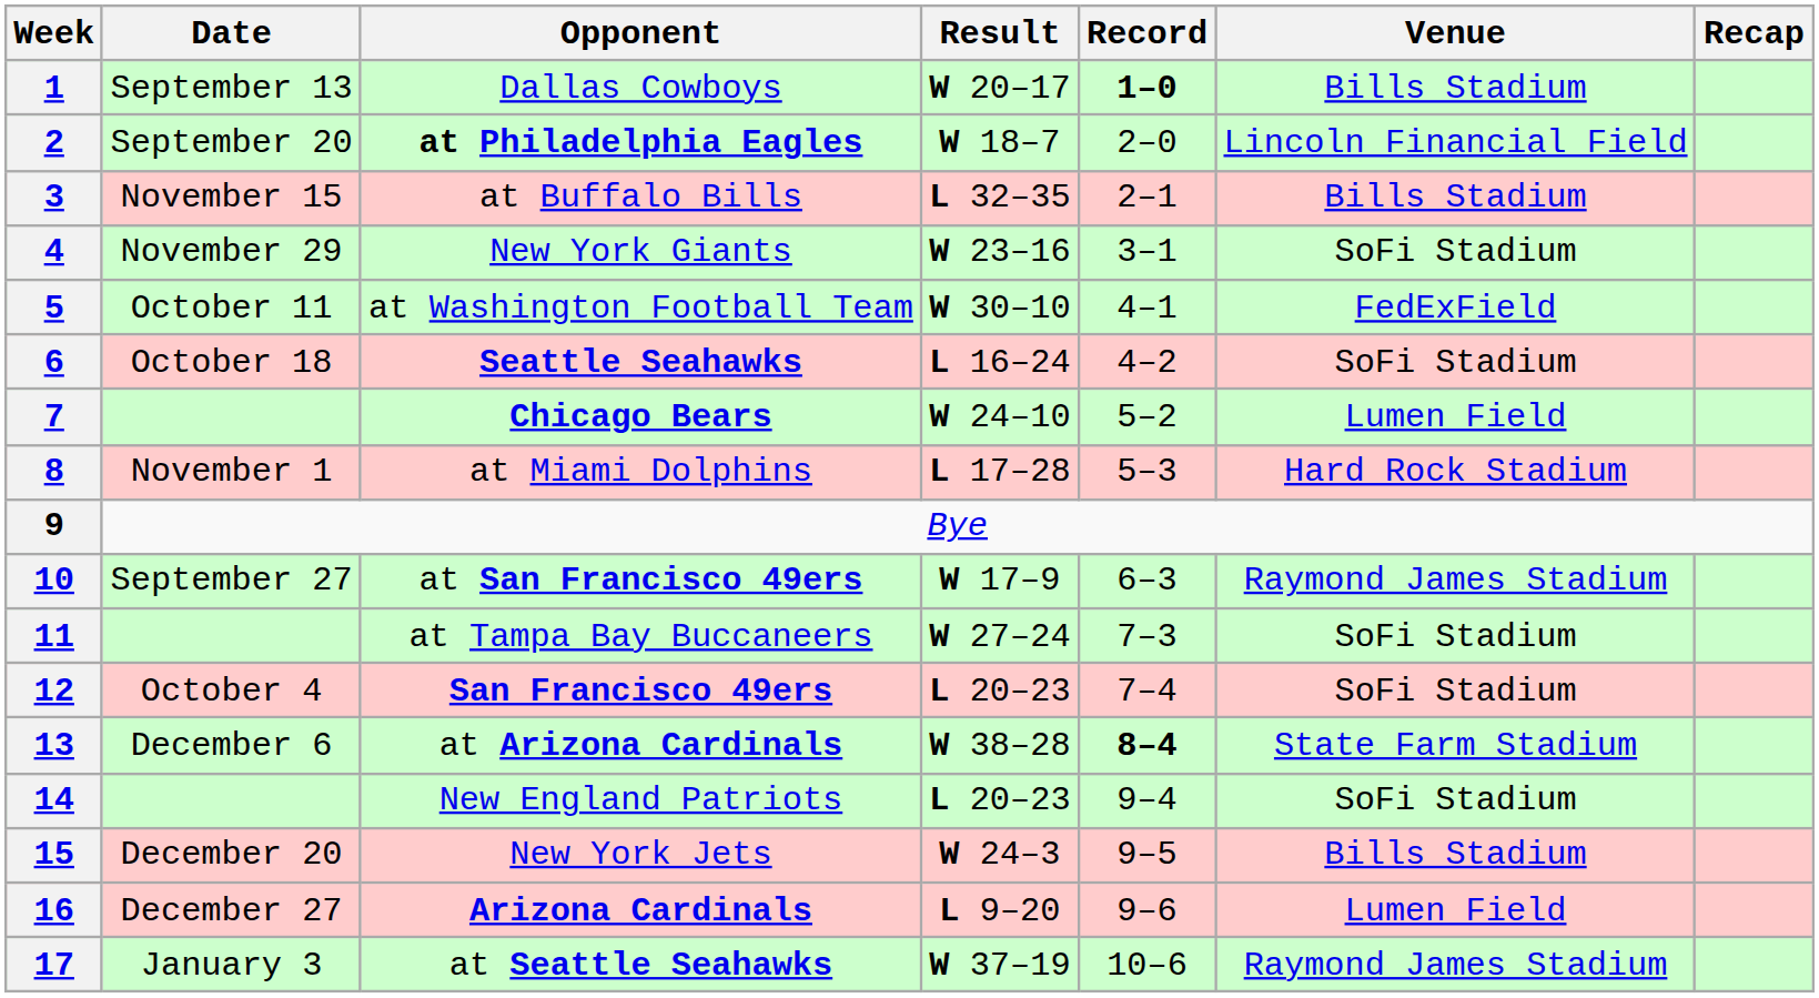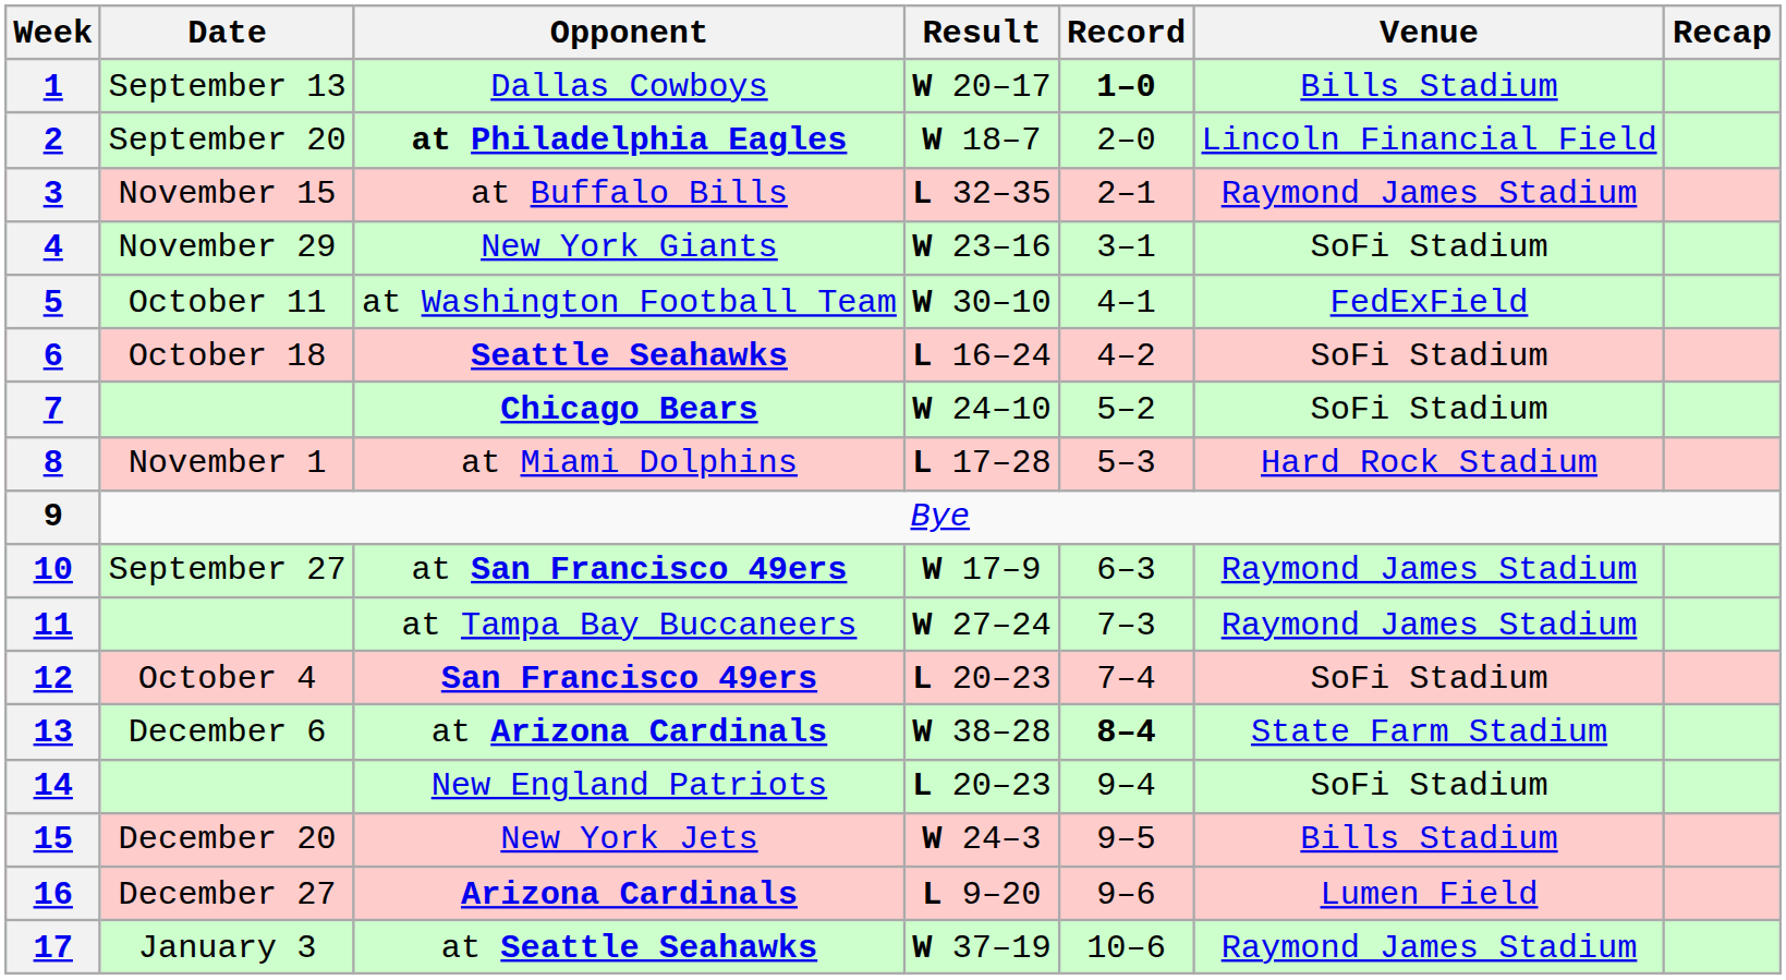3 | Venue: Bills Stadium -> Raymond James Stadium
7 | Venue: Lumen Field -> SoFi Stadium
11 | Venue: SoFi Stadium -> Raymond James Stadium
